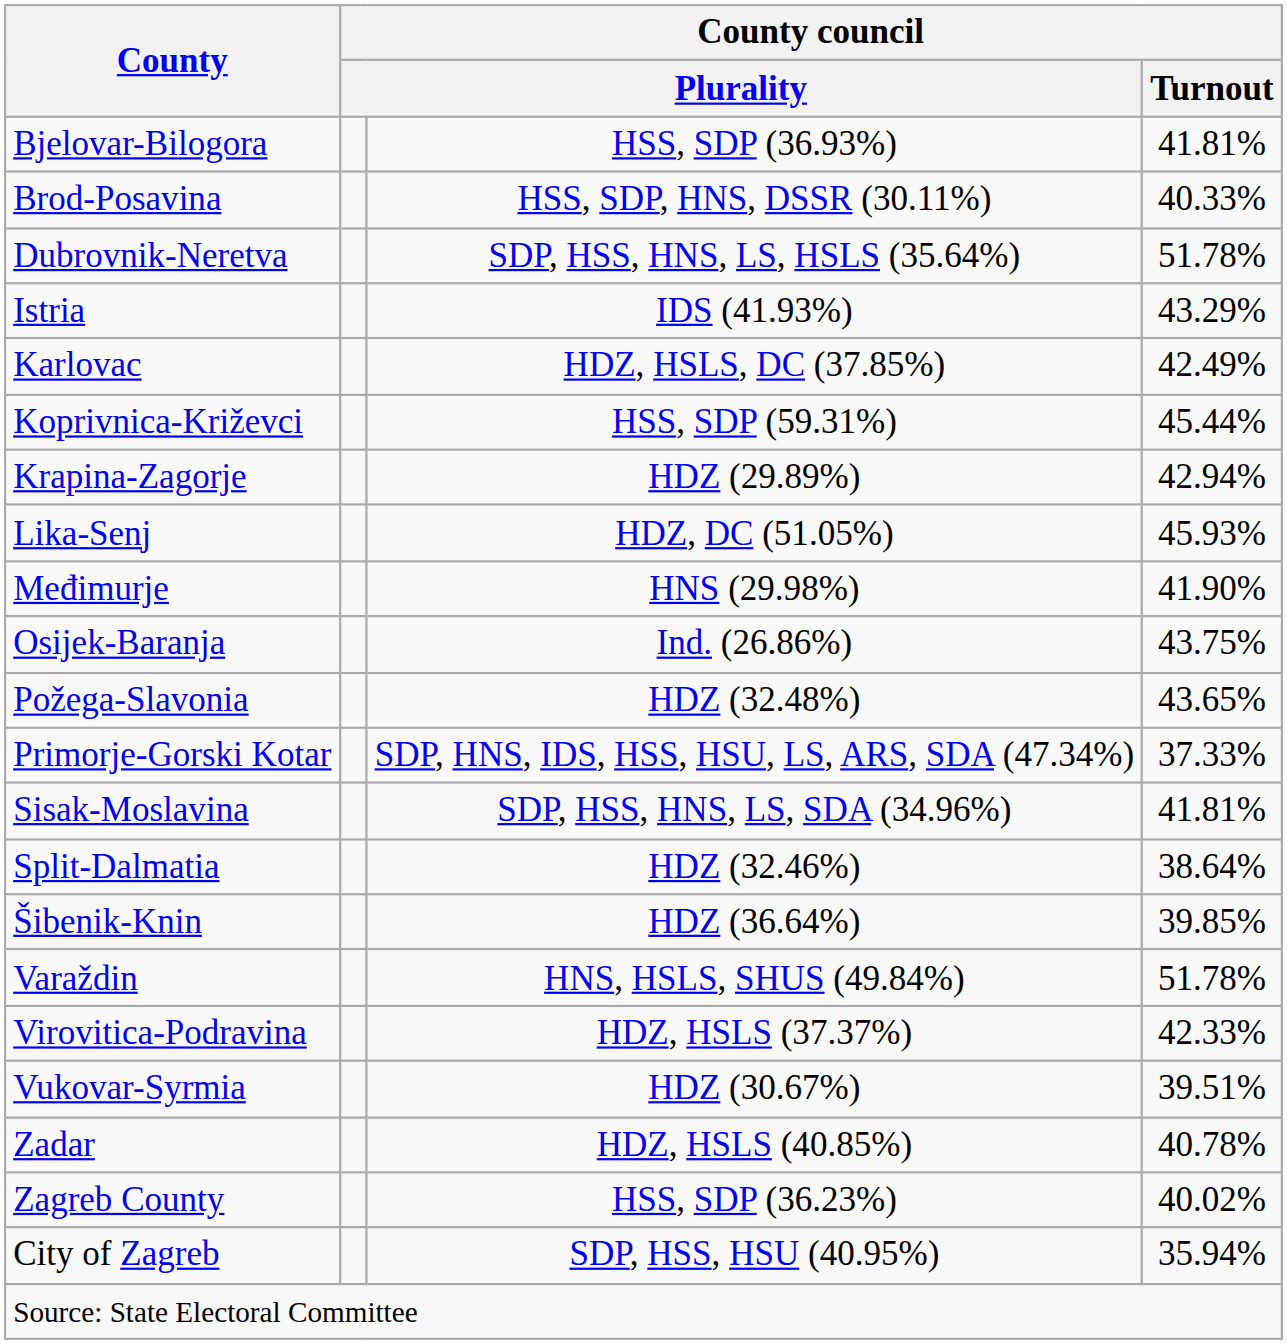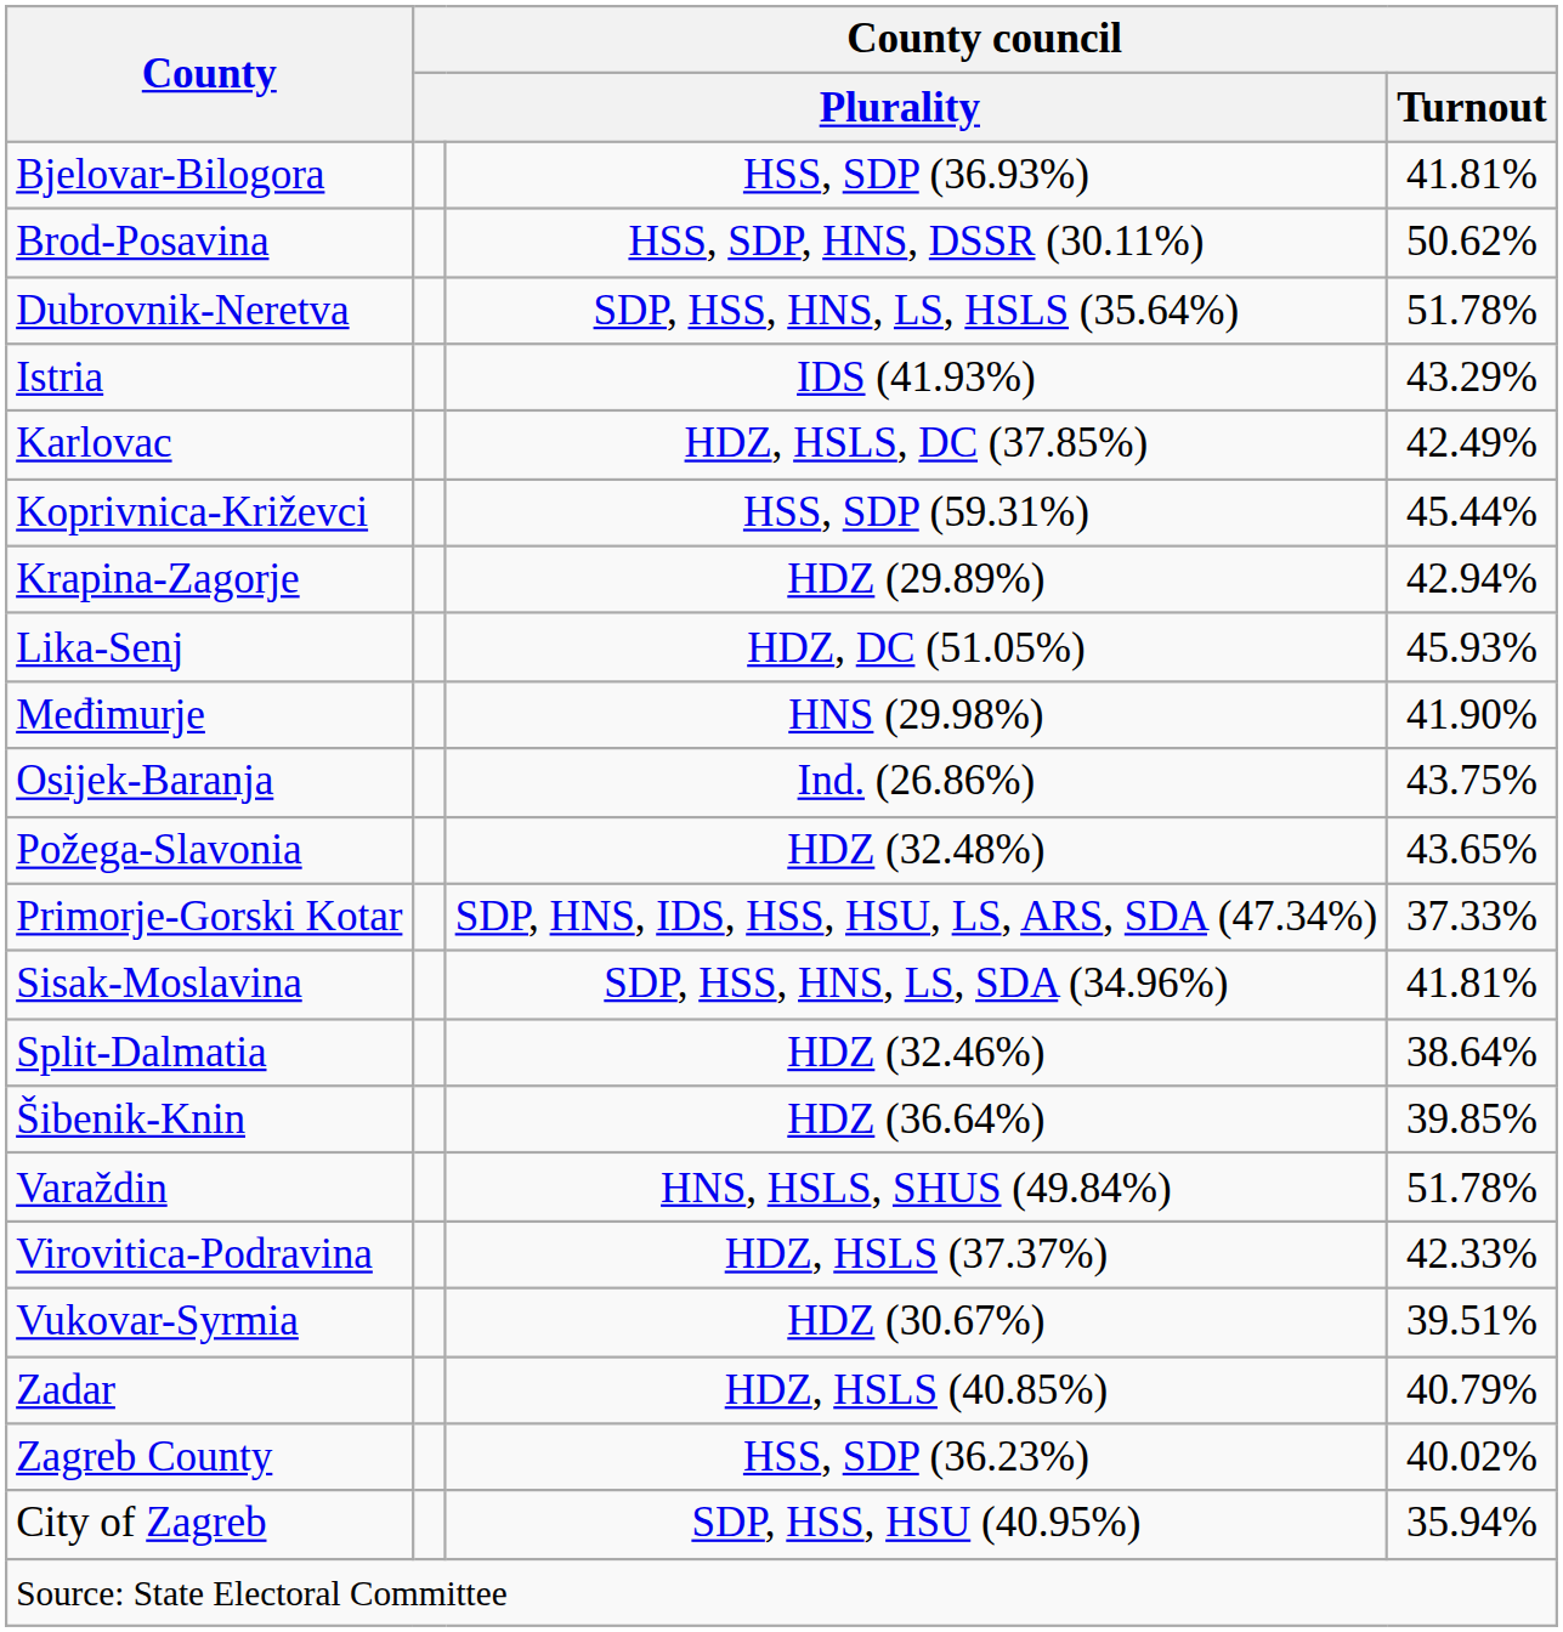Brod-Posavina | County council / Turnout: 40.33% -> 50.62%
Zadar | County council / Turnout: 40.78% -> 40.79%
